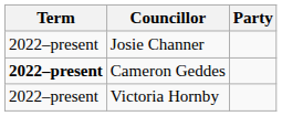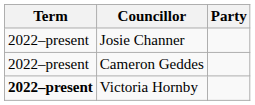Cameron Geddes | Term: bold -> normal
Victoria Hornby | Term: normal -> bold
